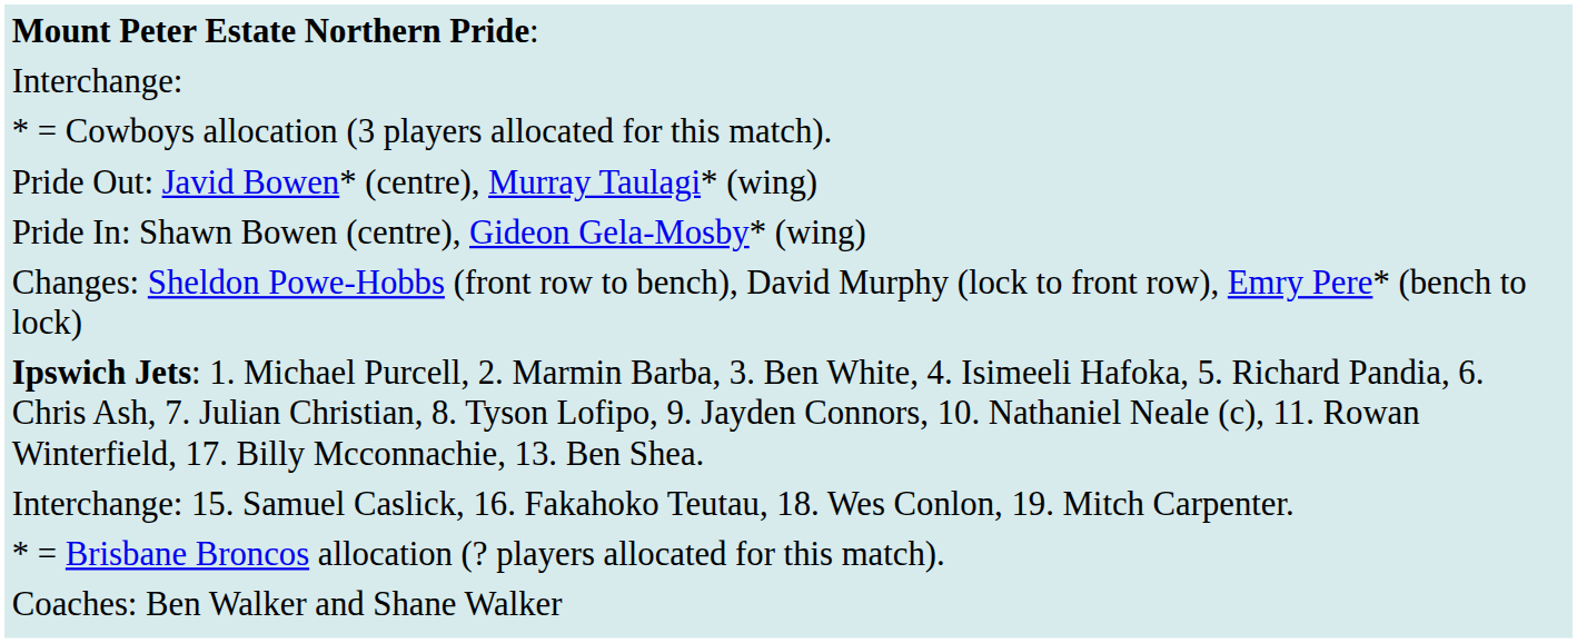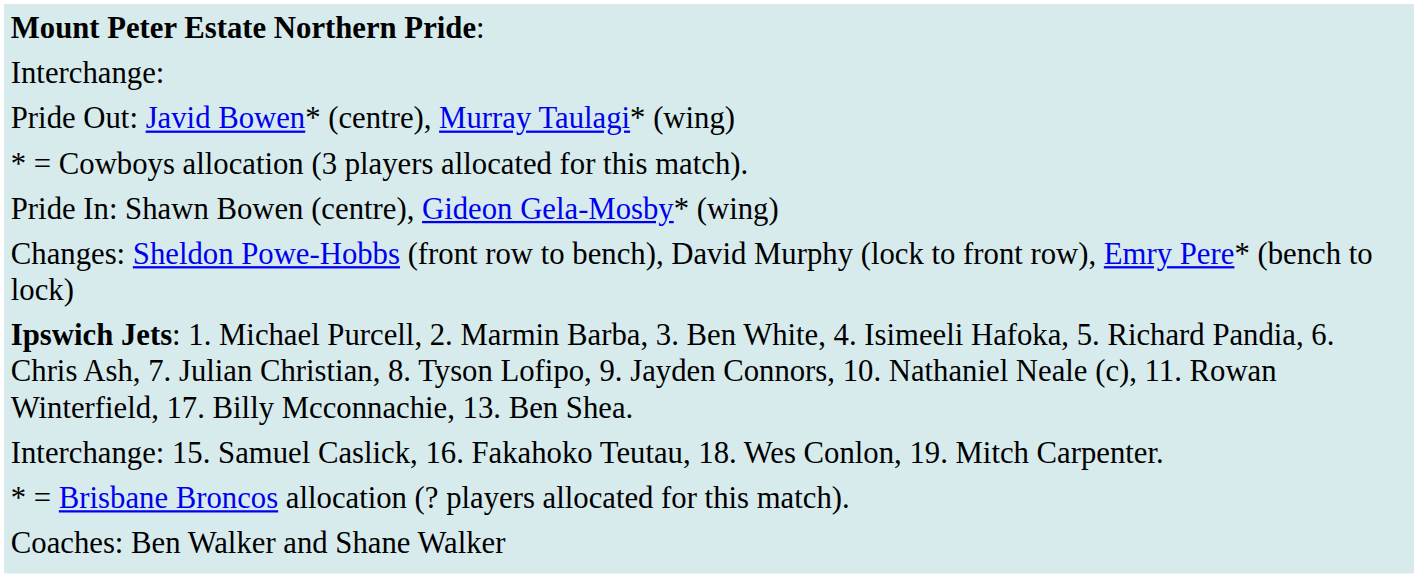row 3 | column 1: * = Cowboys allocation (3 players allocated for this match). -> Pride Out: Javid Bowen* (centre), Murray Taulagi* (wing)
row 4 | column 1: Pride Out: Javid Bowen* (centre), Murray Taulagi* (wing) -> * = Cowboys allocation (3 players allocated for this match).
